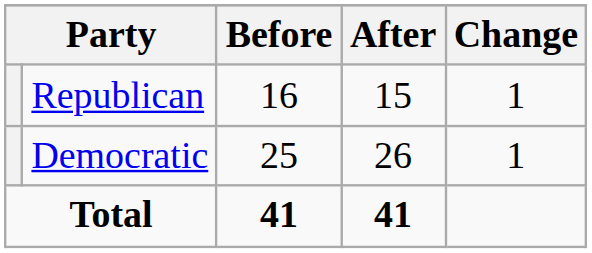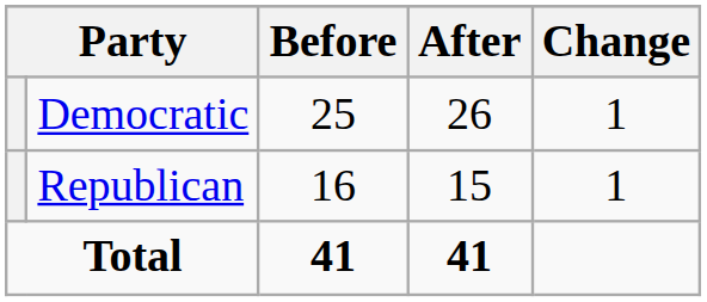rows swapped: Democratic <-> Republican
